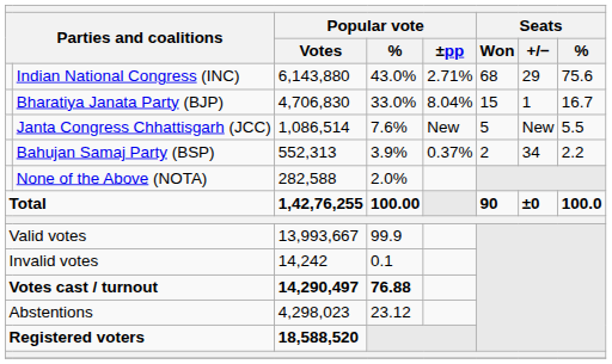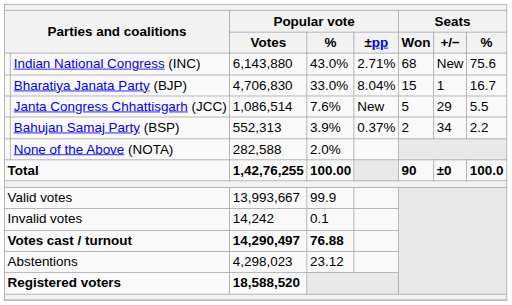Indian National Congress (INC) | Seats / +/−: 29 -> New
Janta Congress Chhattisgarh (JCC) | Seats / +/−: New -> 29
